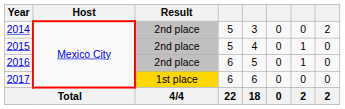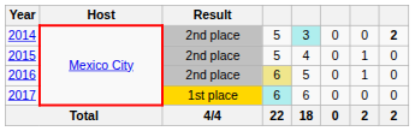2014 | column 5: no background -> paleturquoise background
2014 | column 8: normal -> bold
2016 | column 4: no background -> khaki background
2017 | column 4: no background -> paleturquoise background
